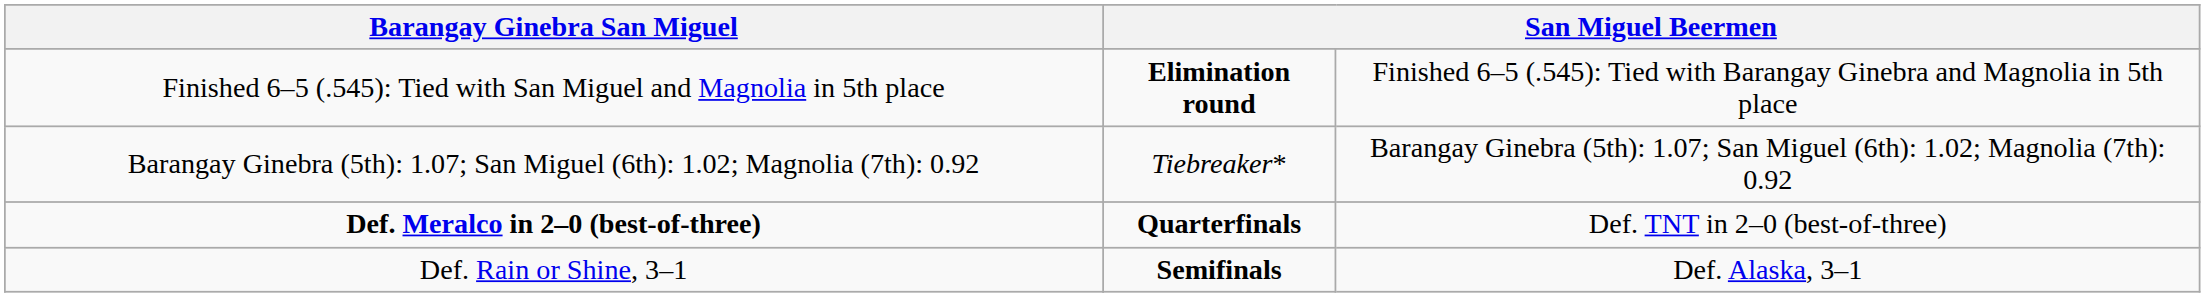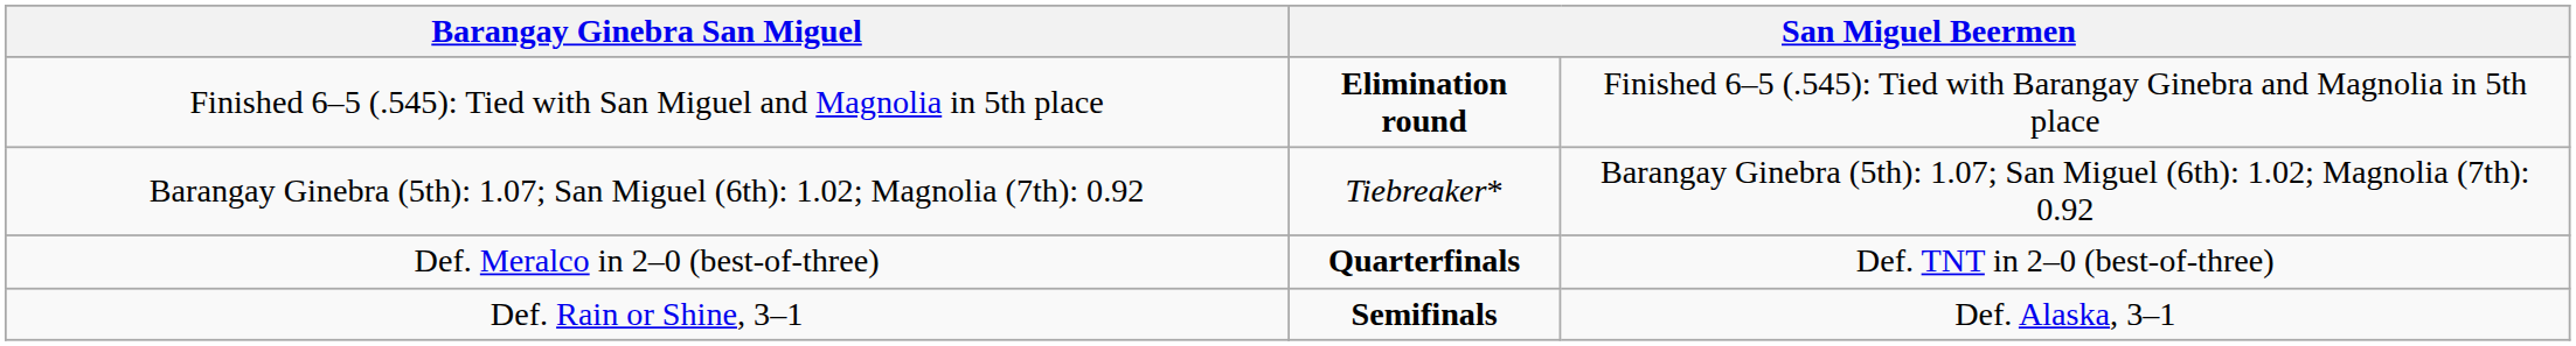Def. Meralco in 2–0 (best-of-three) | column 1: bold -> normal
